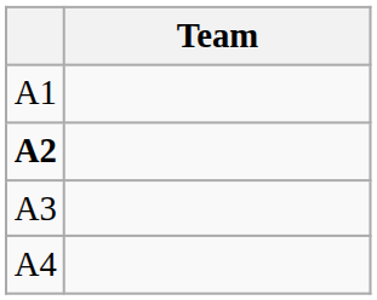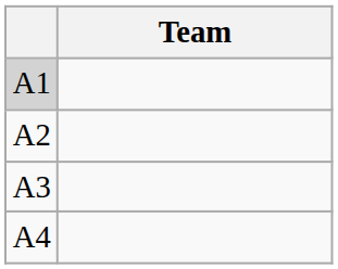A1 | column 1: no background -> lightgrey background
A2 | column 1: bold -> normal
